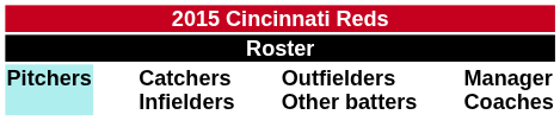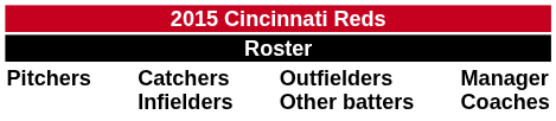Pitchers | column 1: paleturquoise background -> no background
